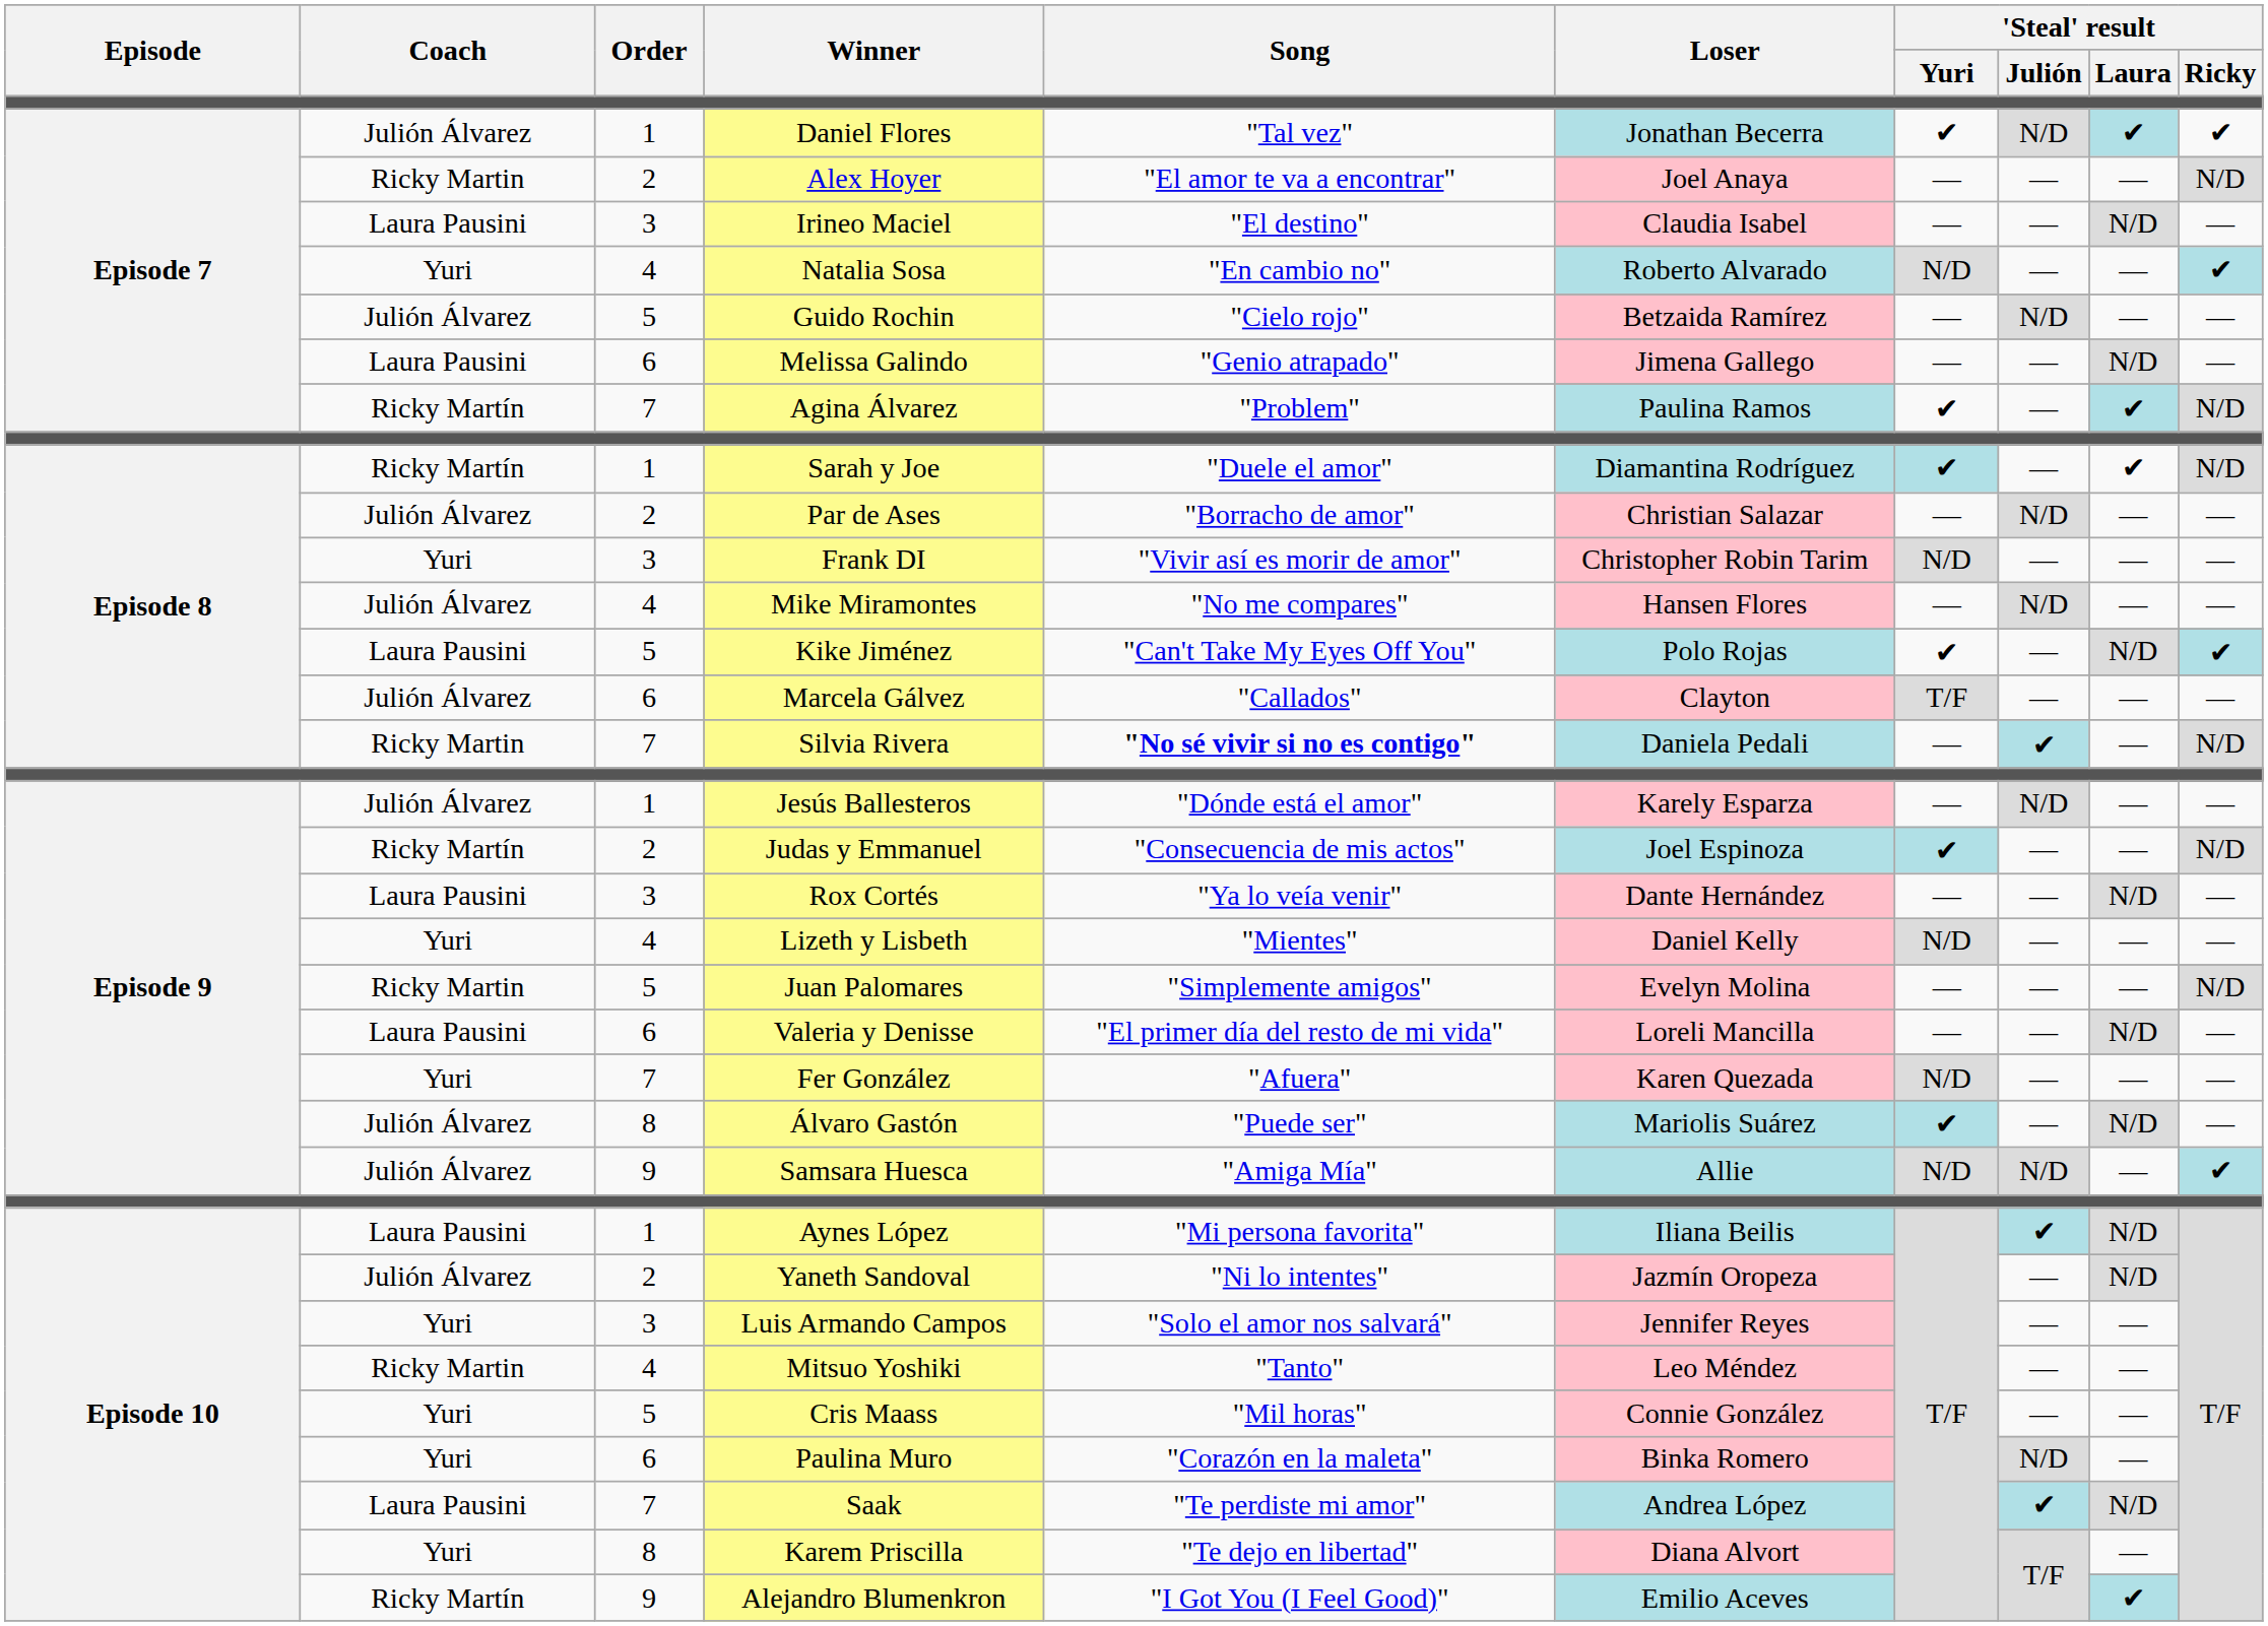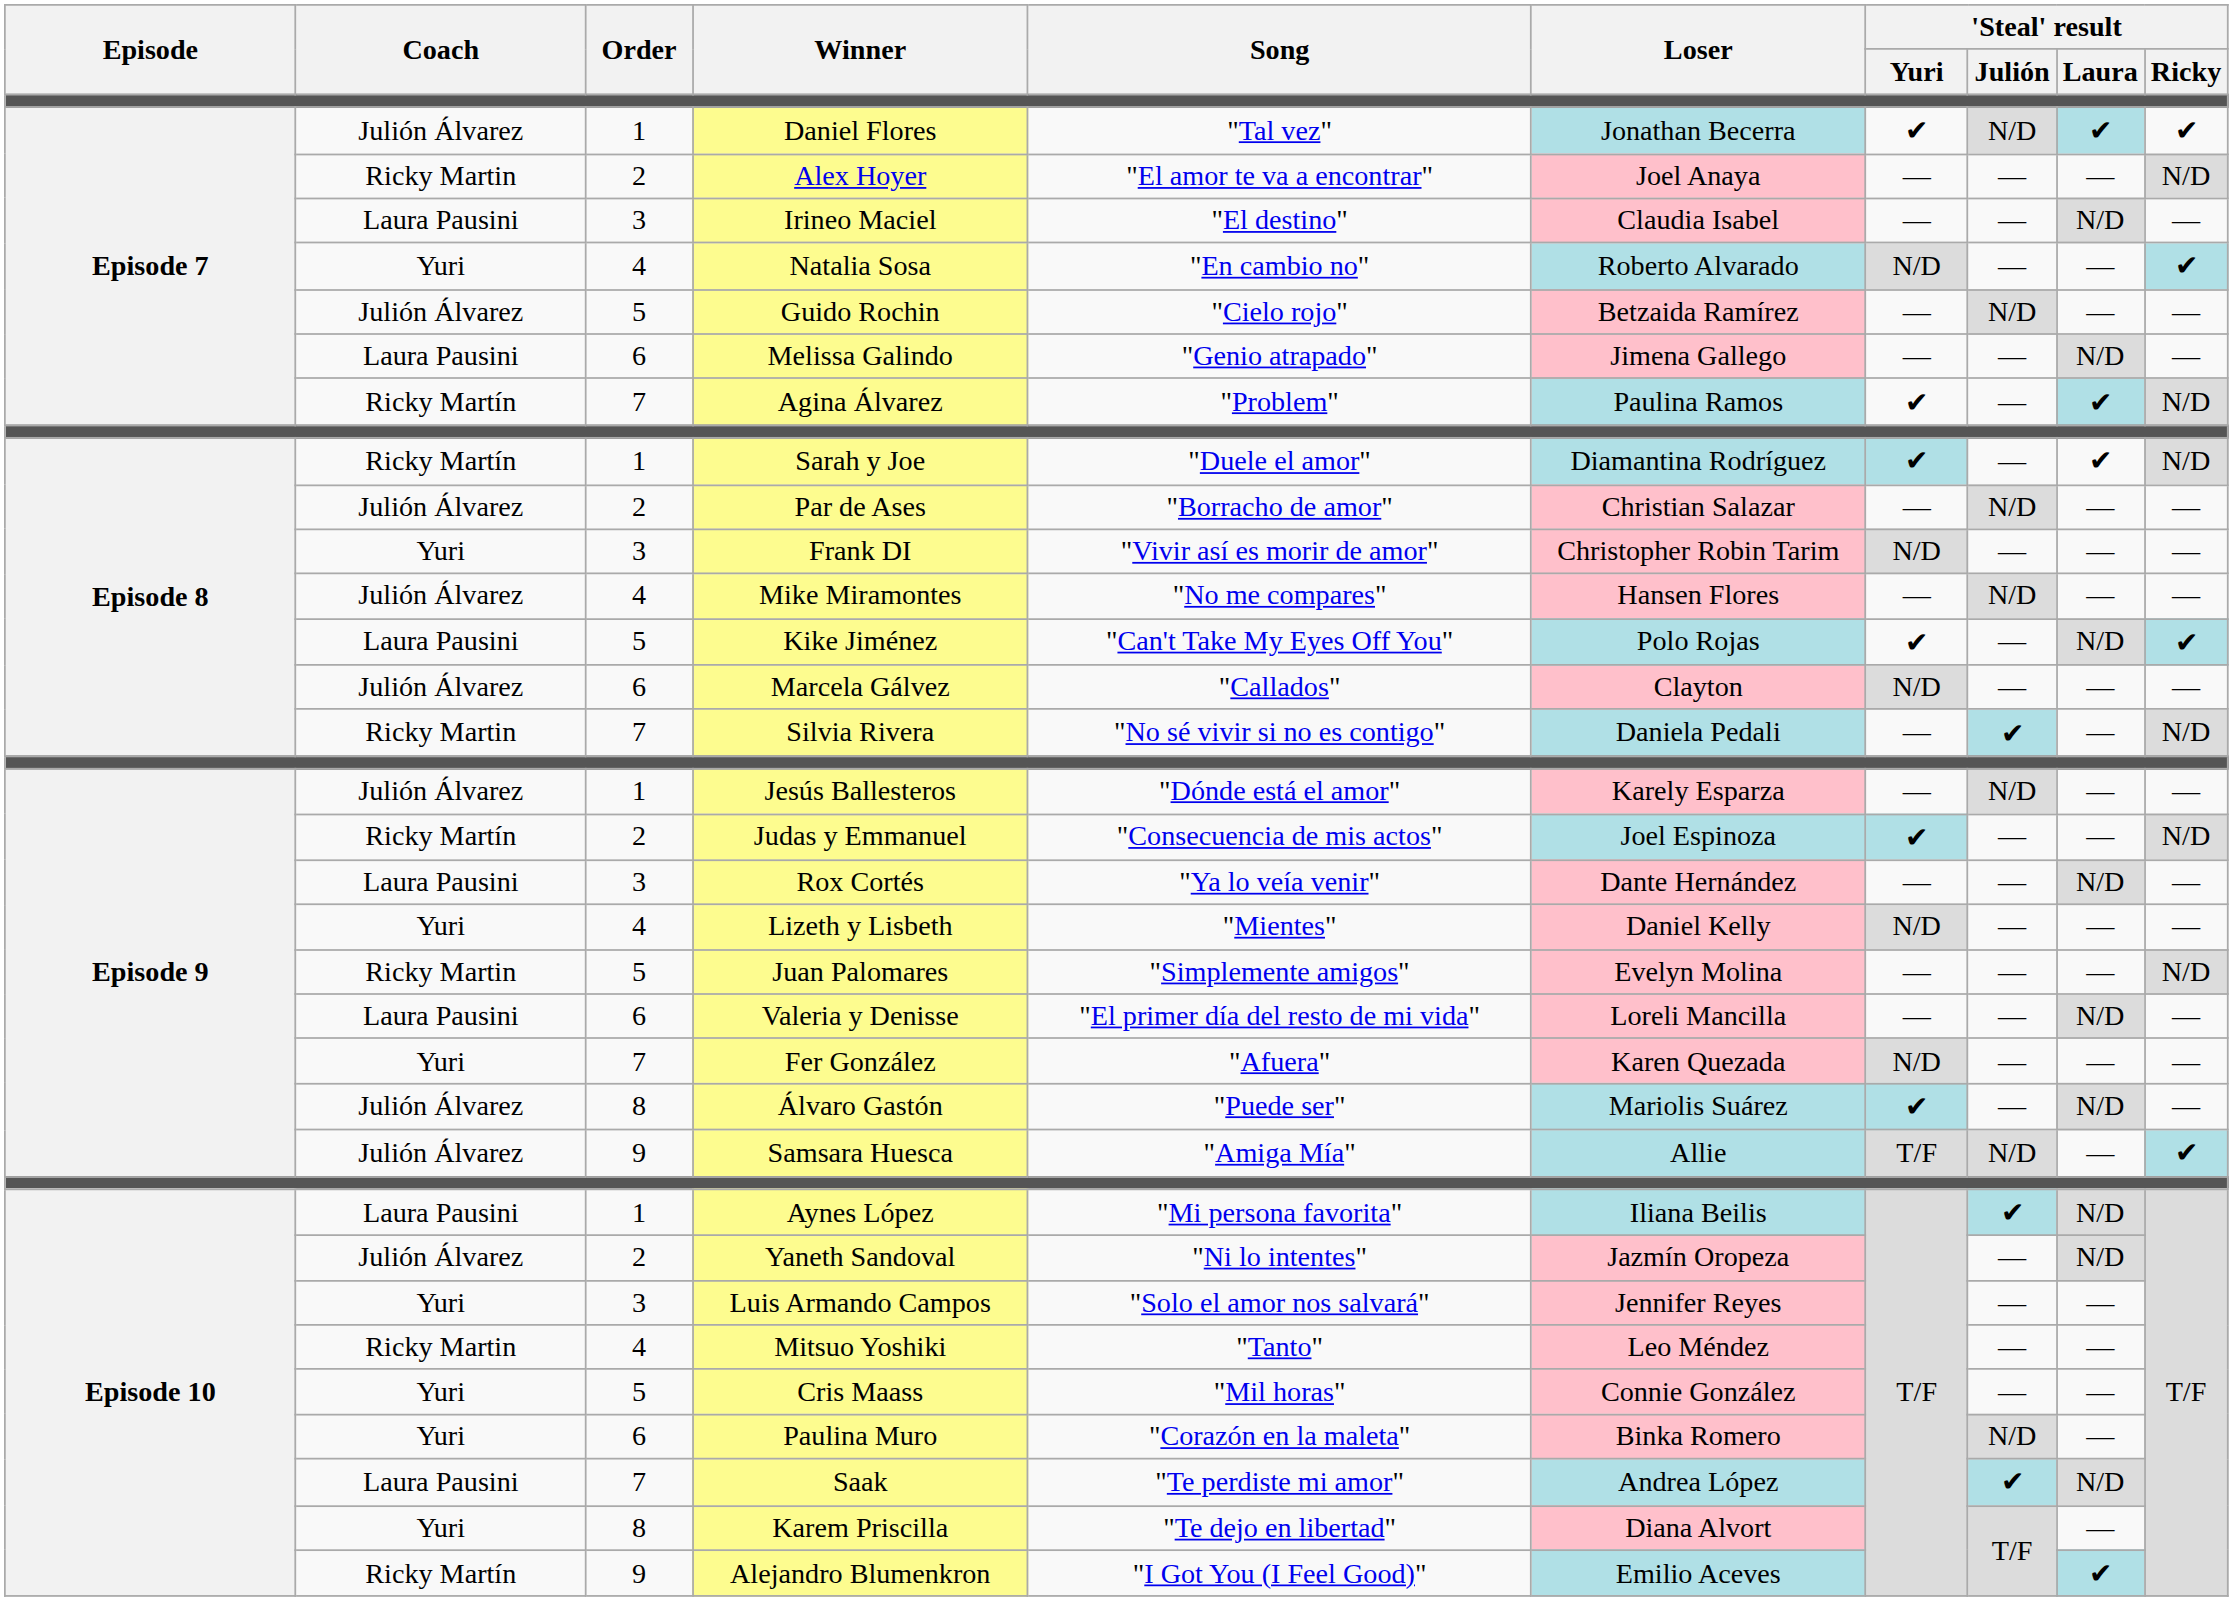Marcela Gálvez | 'Steal' result / Yuri: T/F -> N/D
Silvia Rivera | Song: bold -> normal
Samsara Huesca | 'Steal' result / Yuri: N/D -> T/F
